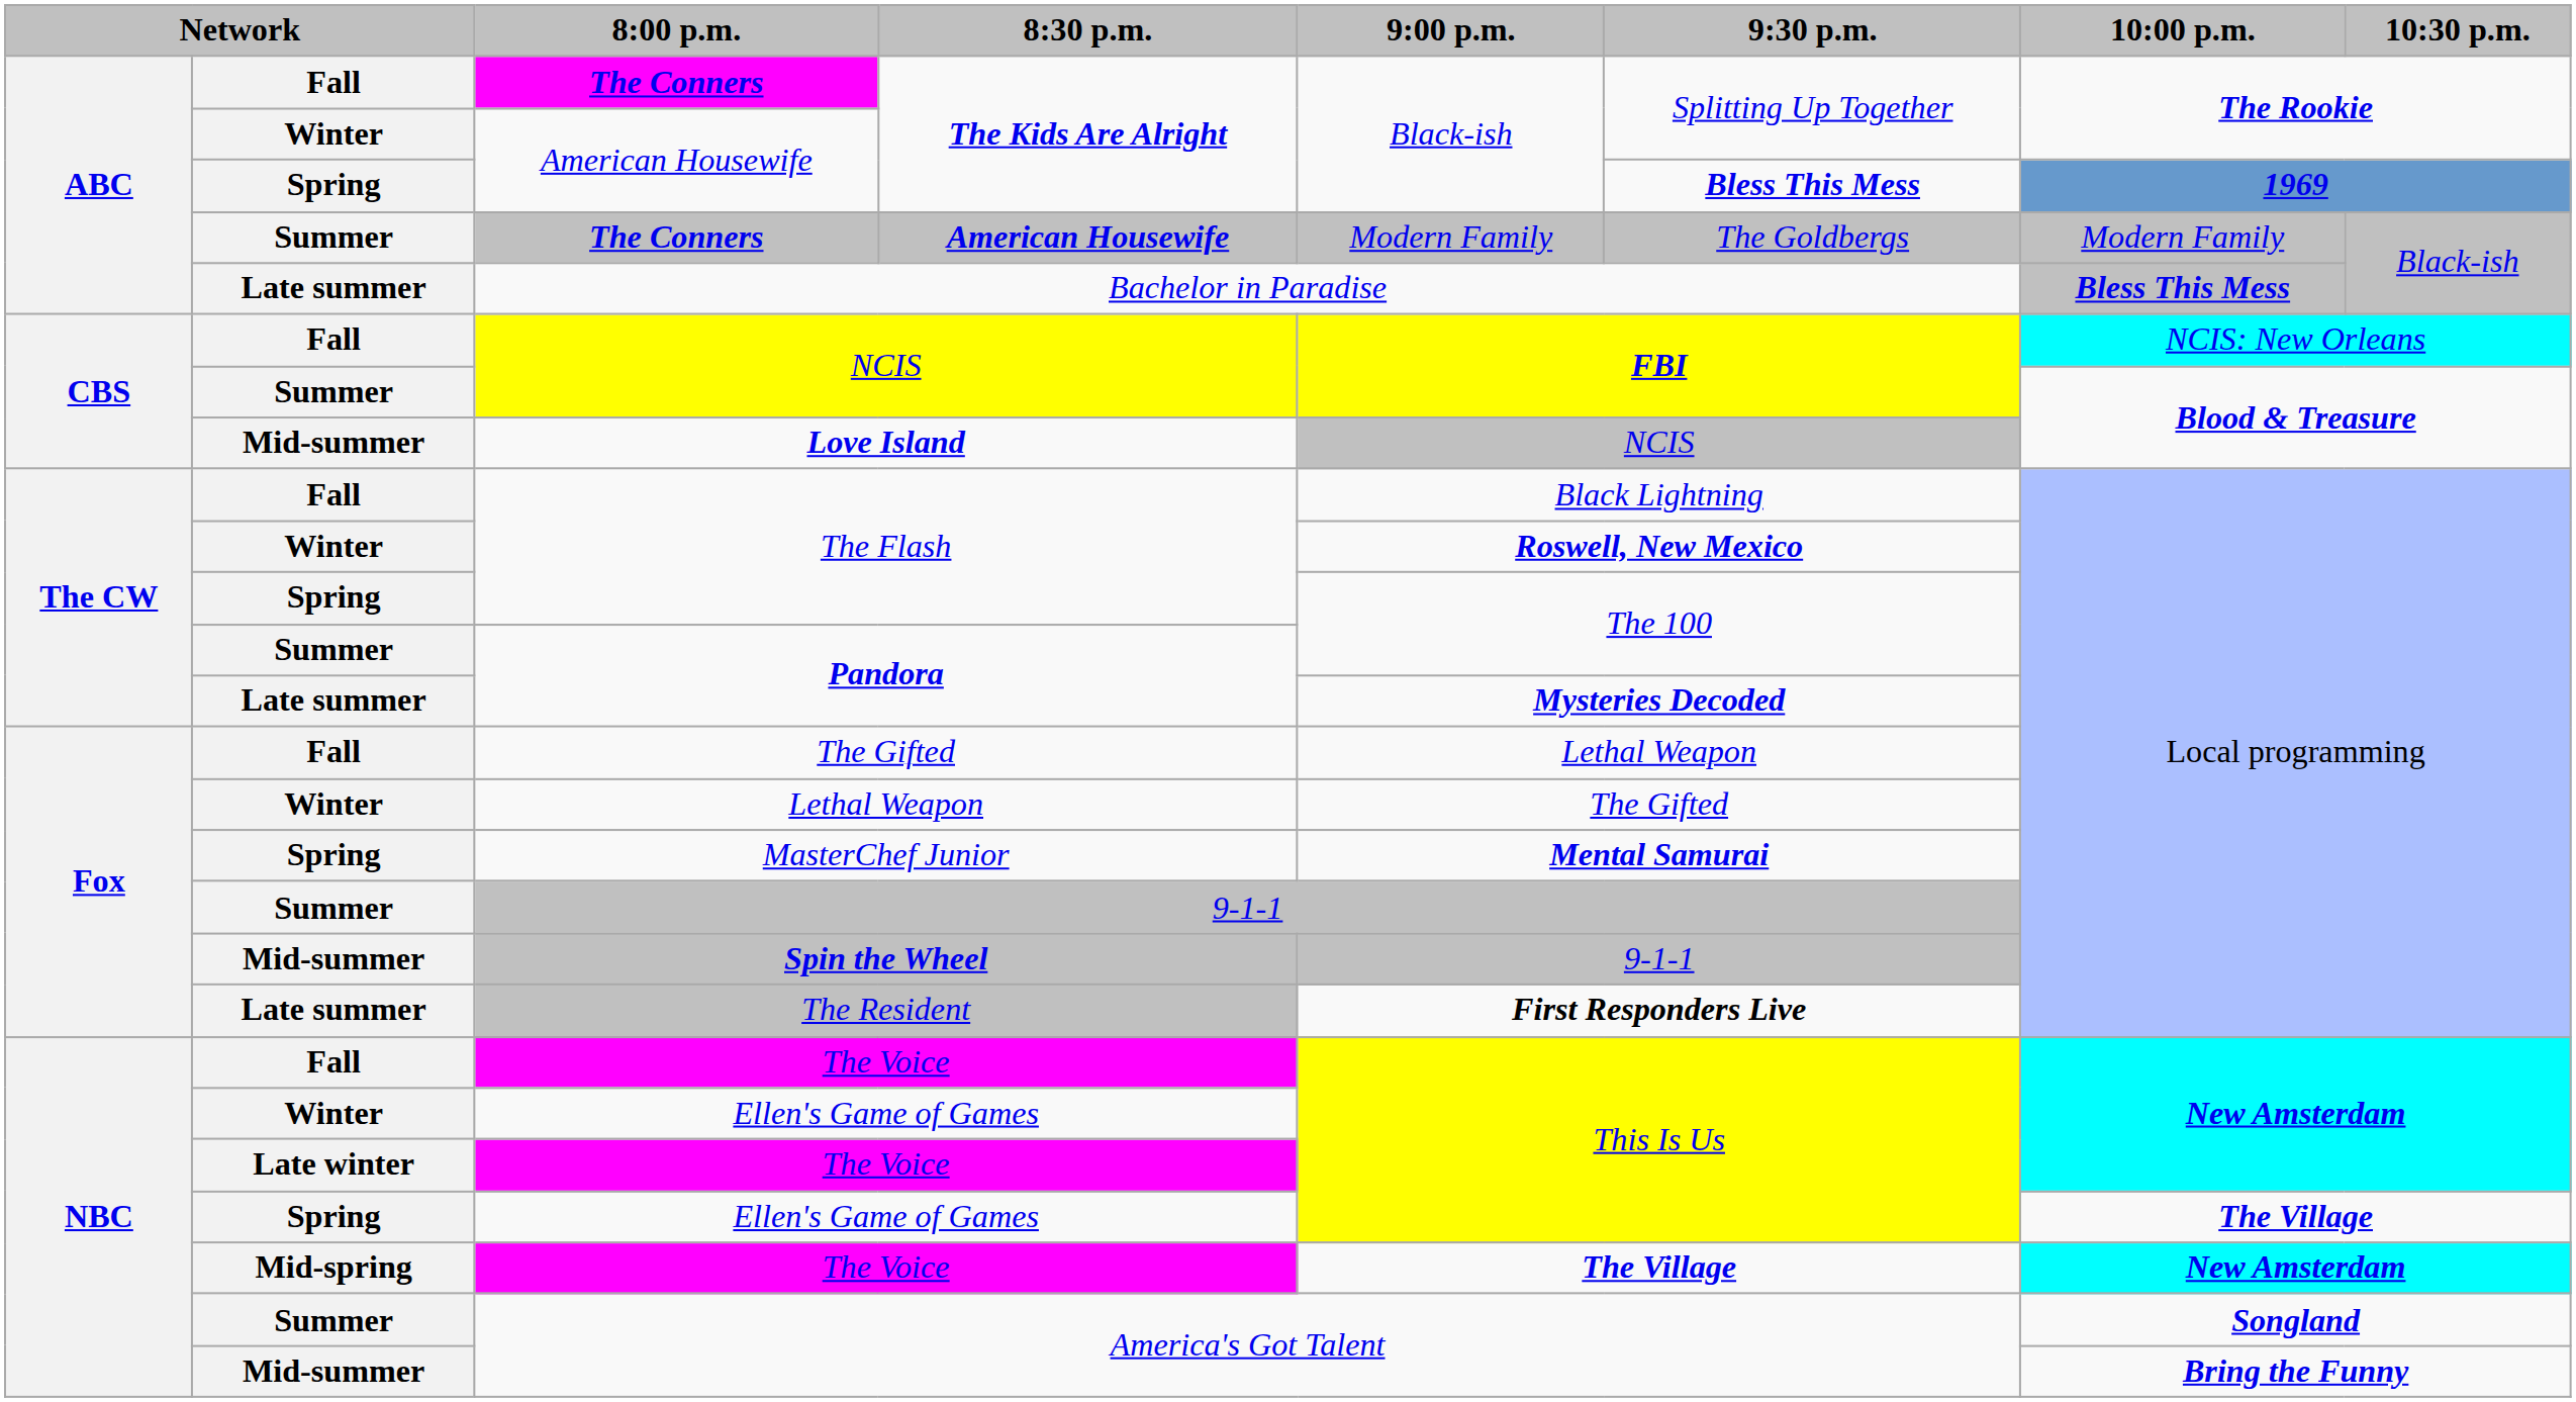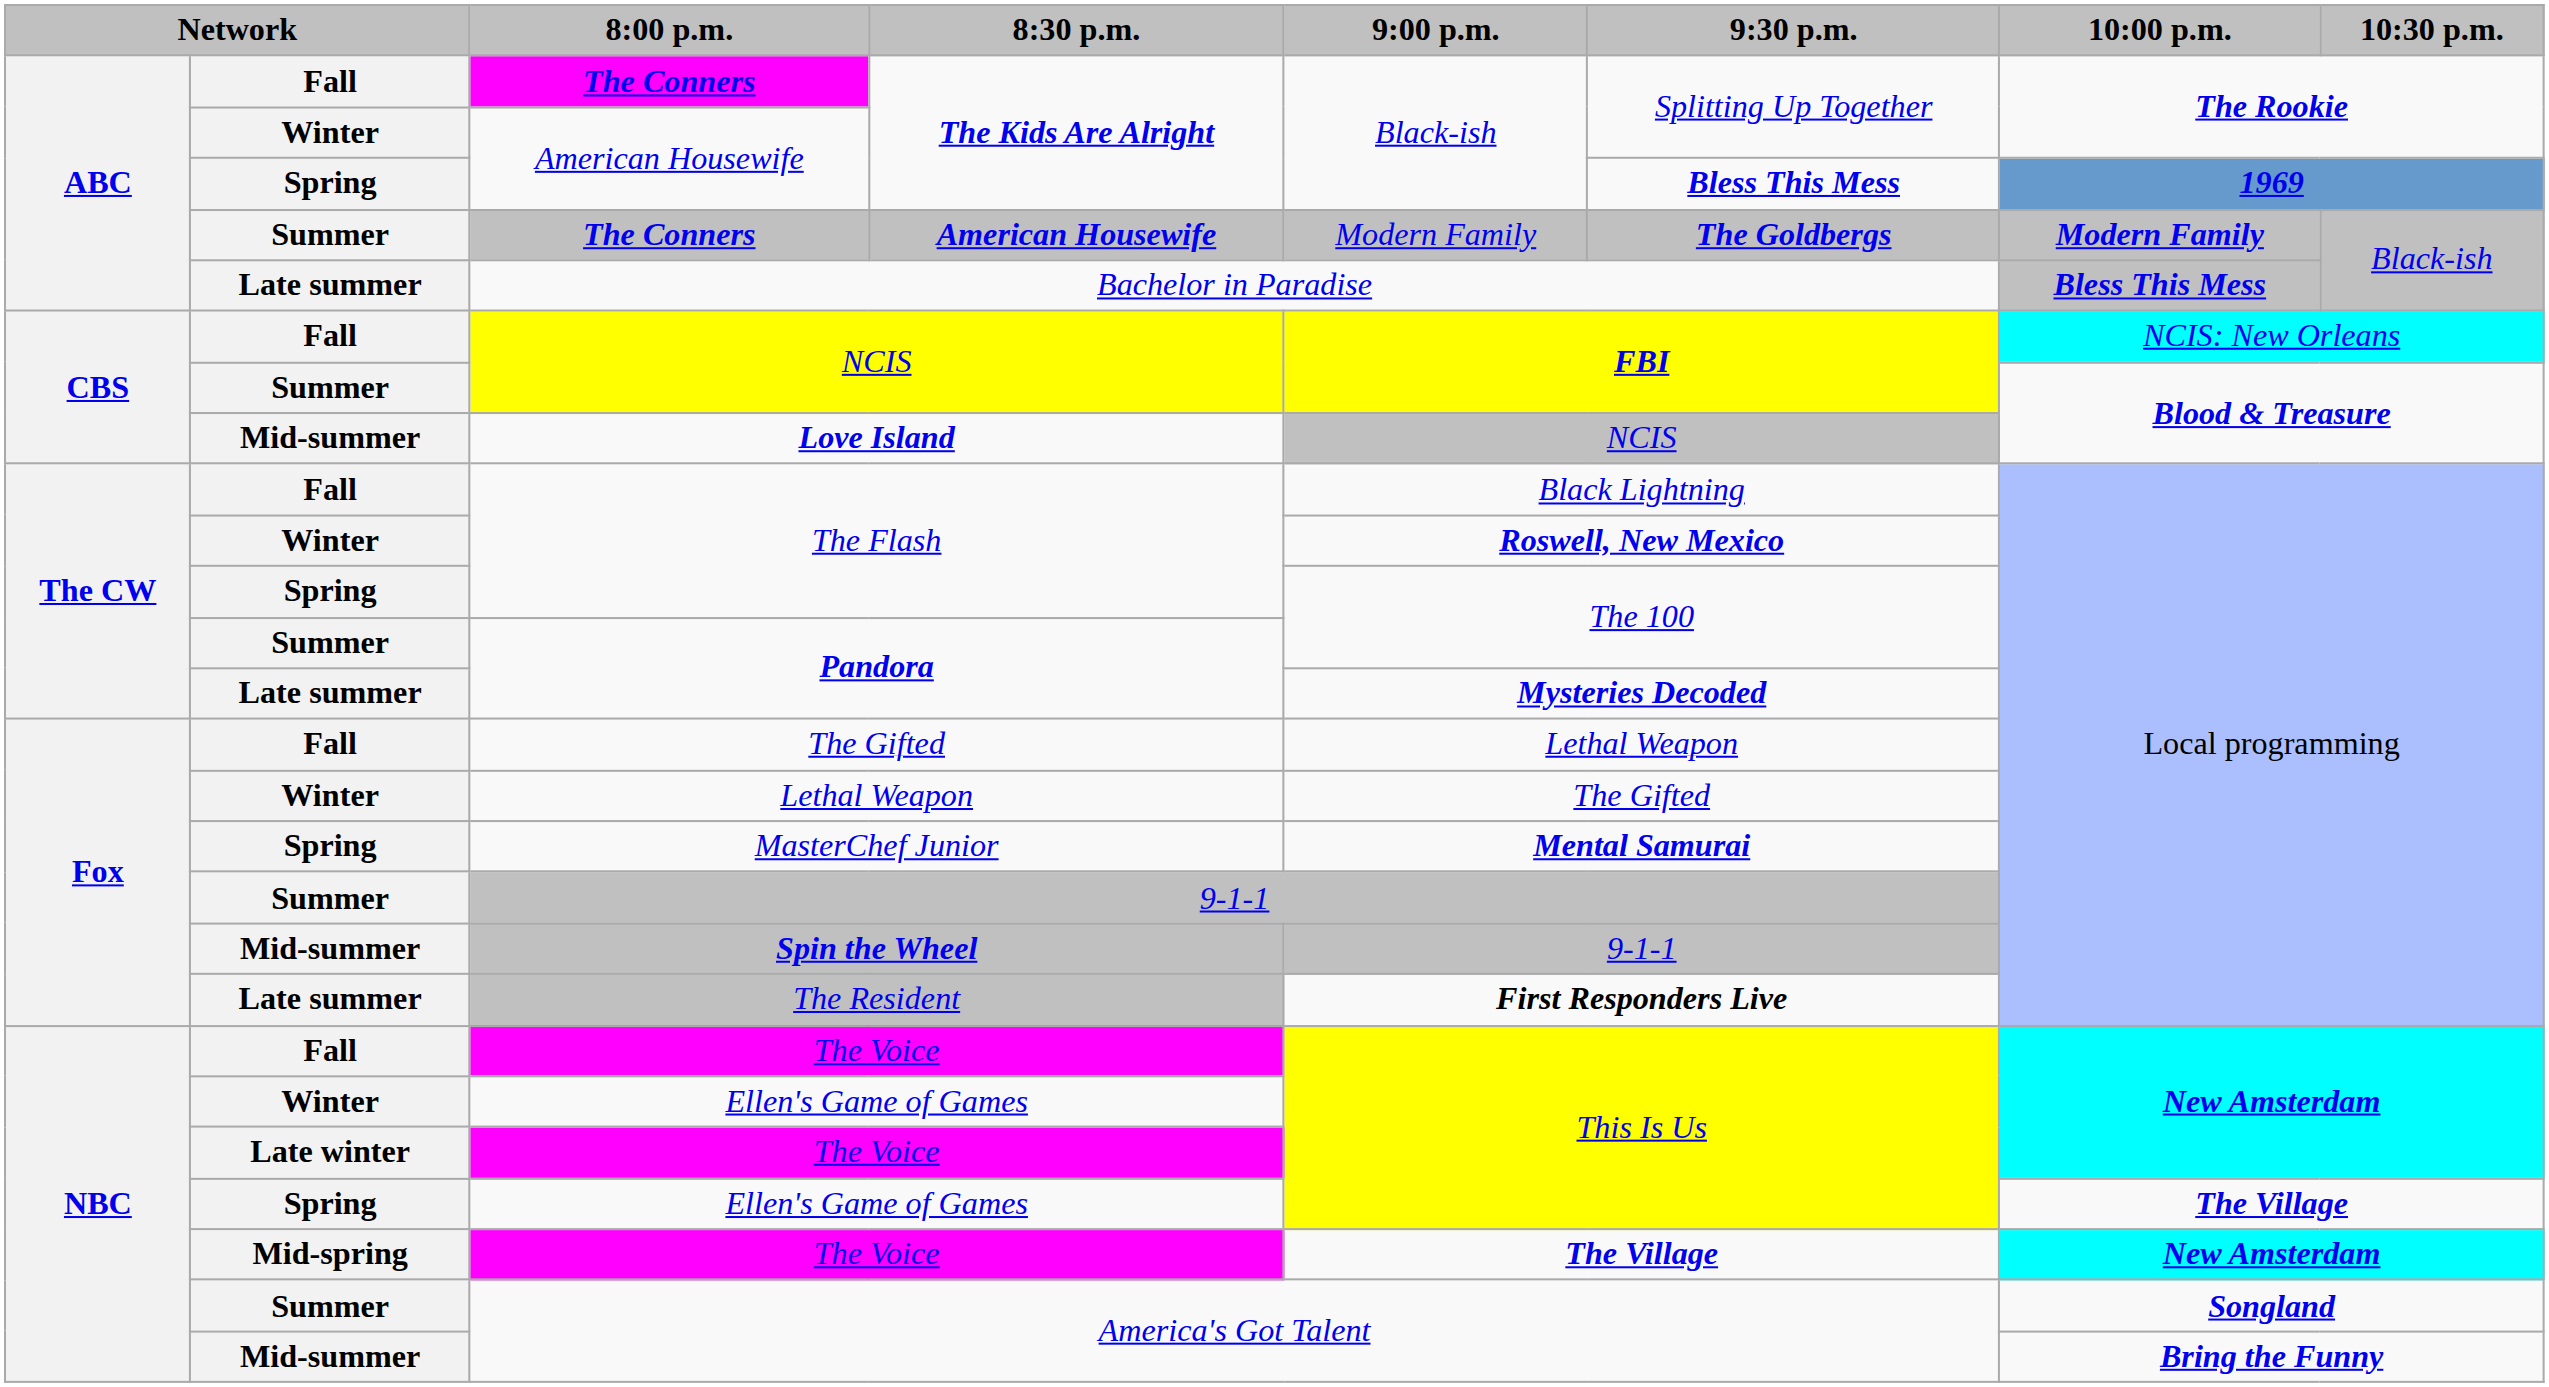Summer / The Conners | 9:30 p.m.: normal -> bold
Summer / The Conners | 10:00 p.m.: normal -> bold
